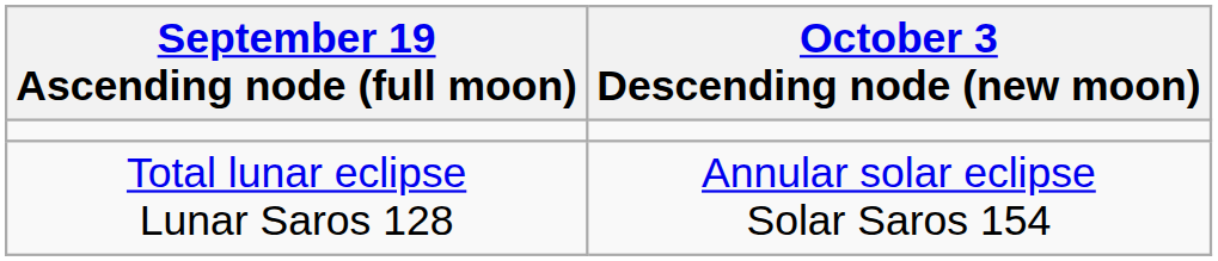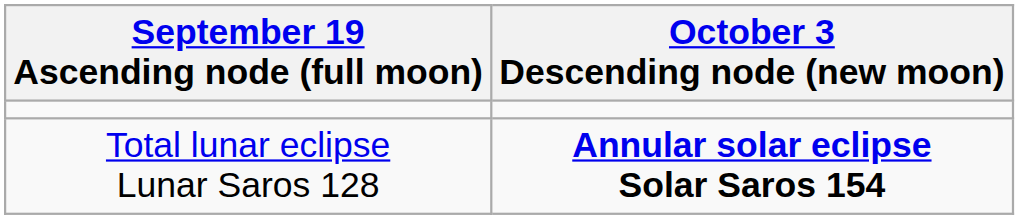row 3 | October 3 Descending node (new moon): normal -> bold
